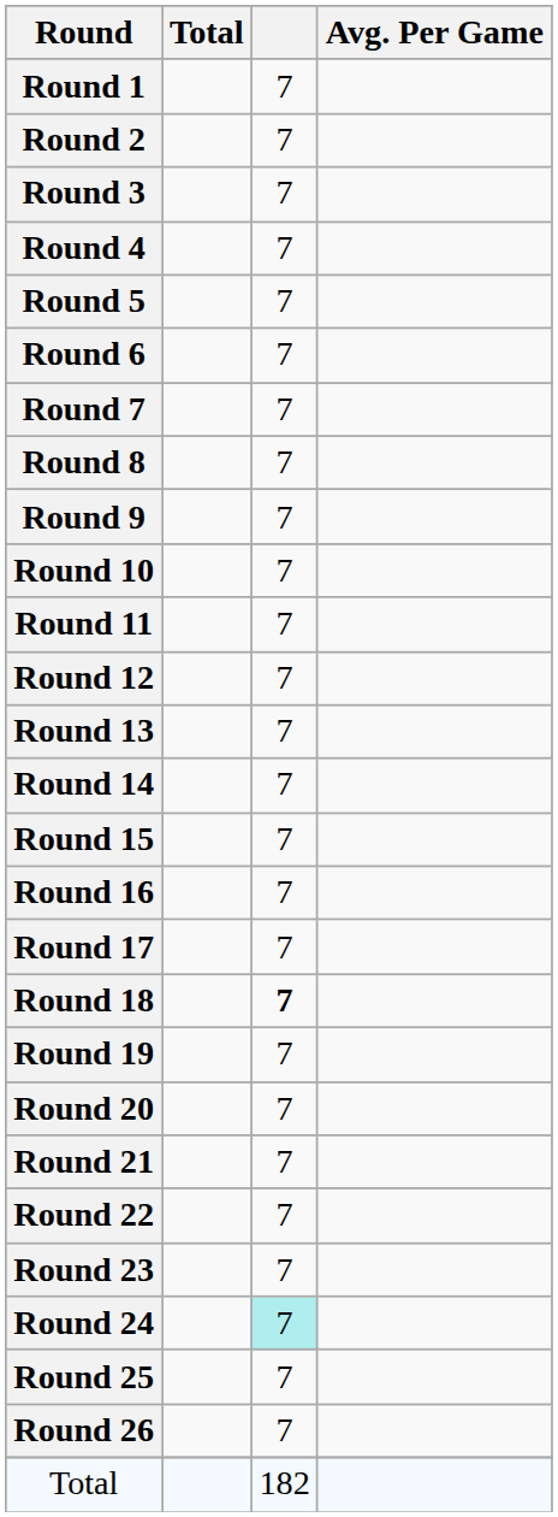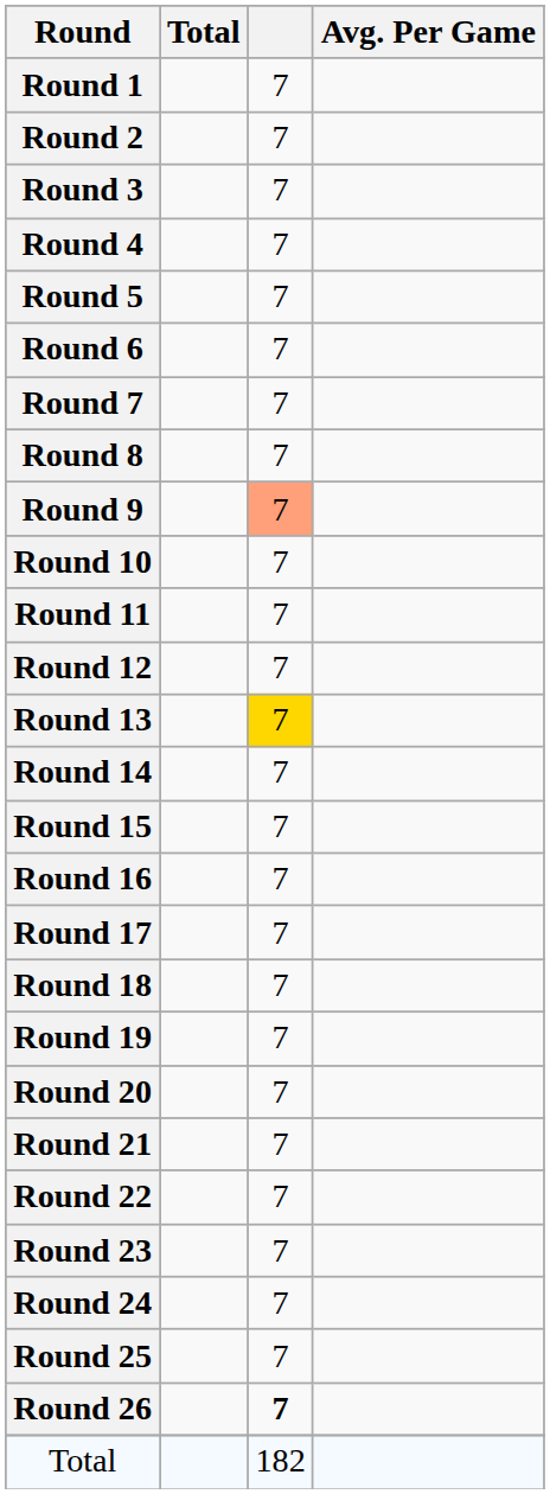Round 9 | column 3: no background -> lightsalmon background
Round 13 | column 3: no background -> gold background
Round 18 | column 3: bold -> normal
Round 24 | column 3: paleturquoise background -> no background
Round 26 | column 3: normal -> bold
